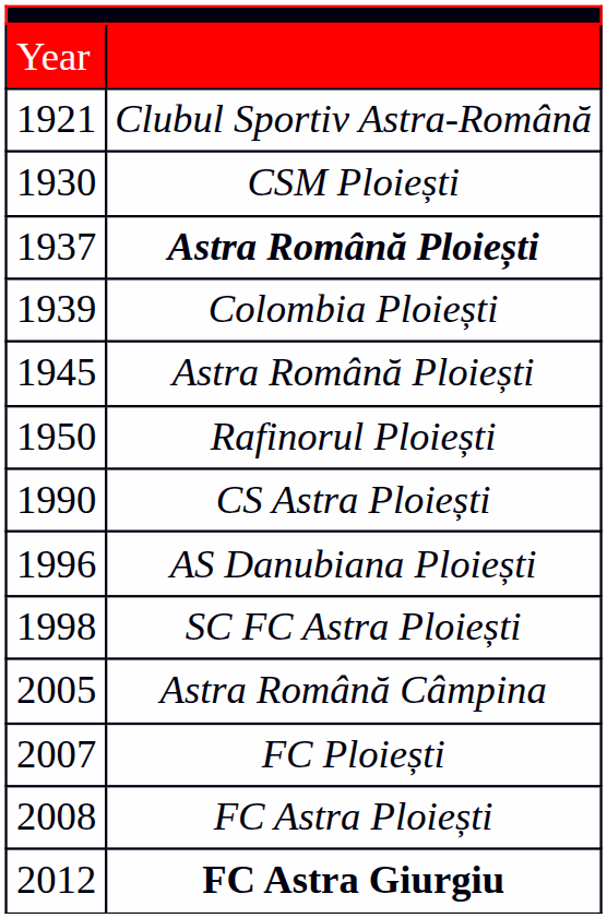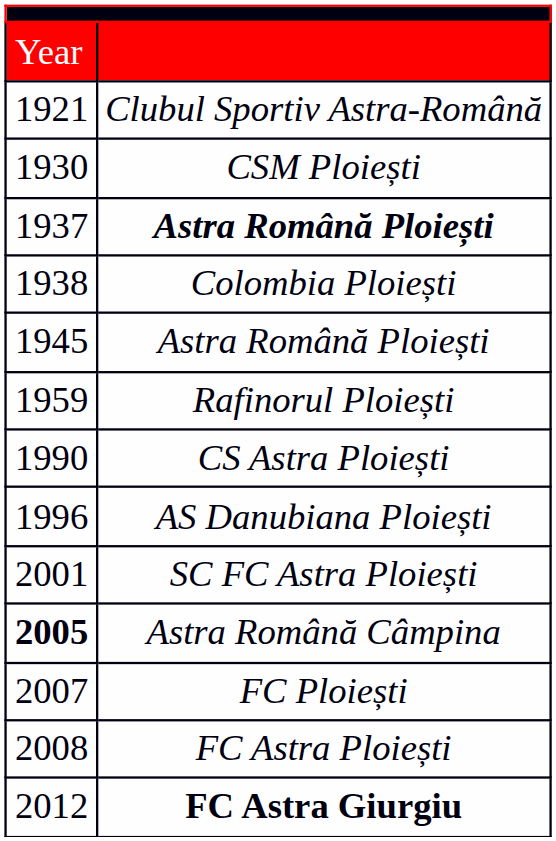row 6 | column 1: 1939 -> 1938
row 8 | column 1: 1950 -> 1959
row 11 | column 1: 1998 -> 2001
row 12 | column 1: normal -> bold
